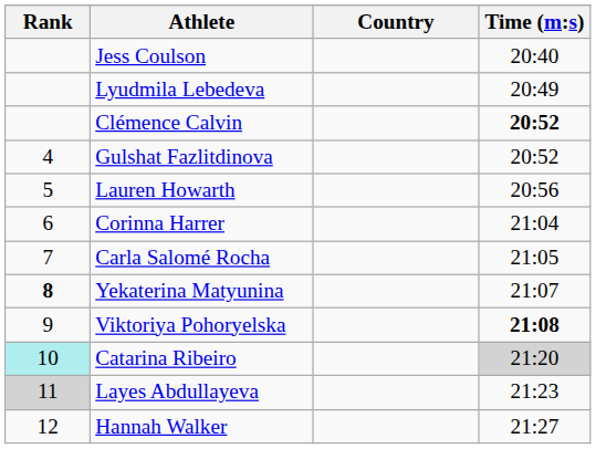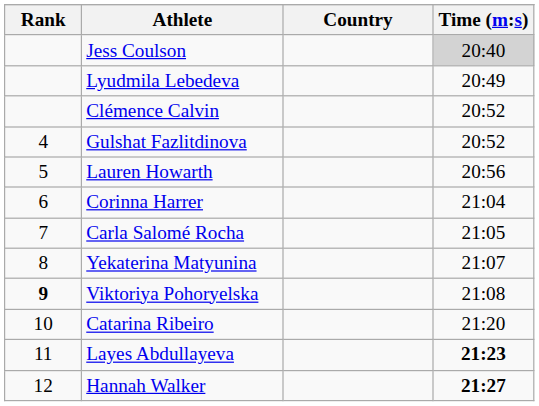Jess Coulson | Time (m:s): no background -> lightgrey background
Clémence Calvin | Time (m:s): bold -> normal
Yekaterina Matyunina | Rank: bold -> normal
Viktoriya Pohoryelska | Rank: normal -> bold
Viktoriya Pohoryelska | Time (m:s): bold -> normal
Catarina Ribeiro | Rank: paleturquoise background -> no background
Catarina Ribeiro | Time (m:s): lightgrey background -> no background
Layes Abdullayeva | Rank: lightgrey background -> no background
Layes Abdullayeva | Time (m:s): normal -> bold
Hannah Walker | Time (m:s): normal -> bold
